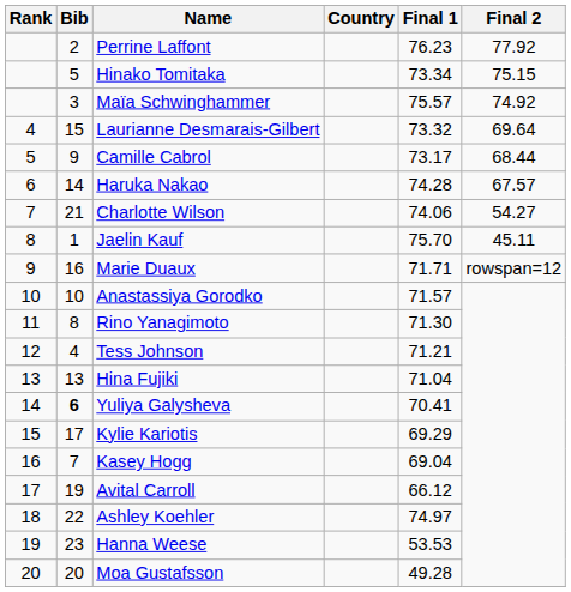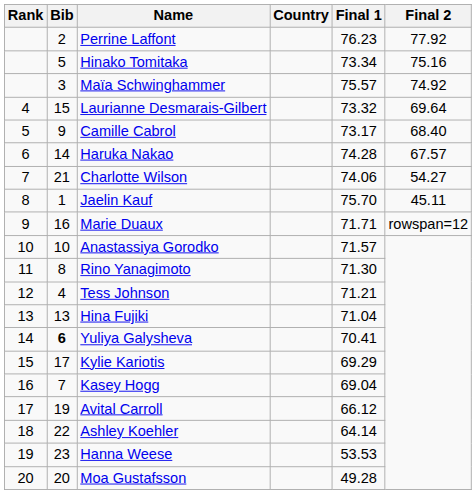Hinako Tomitaka | Final 2: 75.15 -> 75.16
Camille Cabrol | Final 2: 68.44 -> 68.40
Ashley Koehler | Final 1: 74.97 -> 64.14
